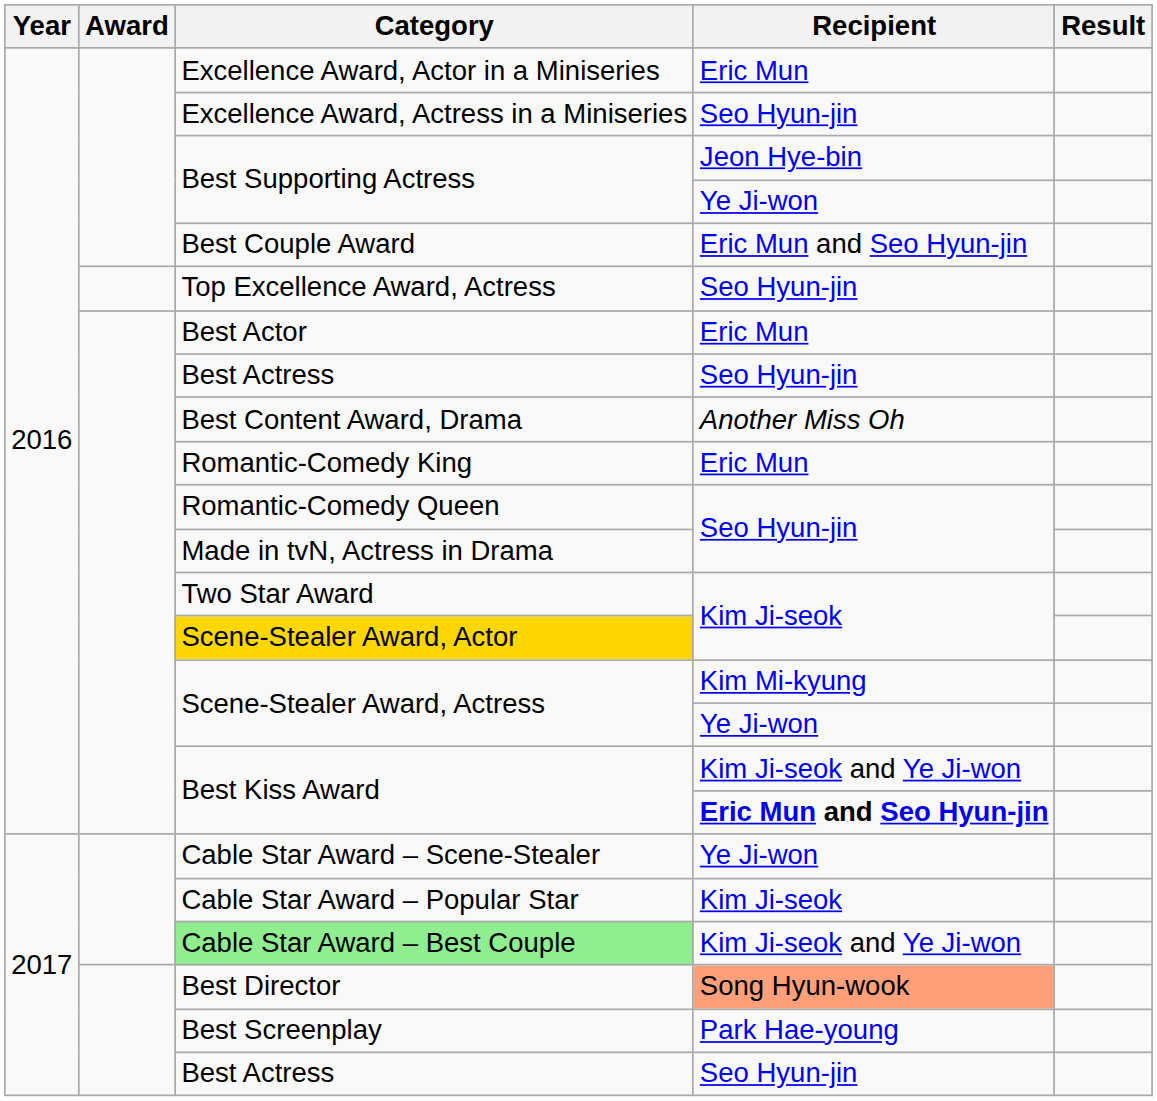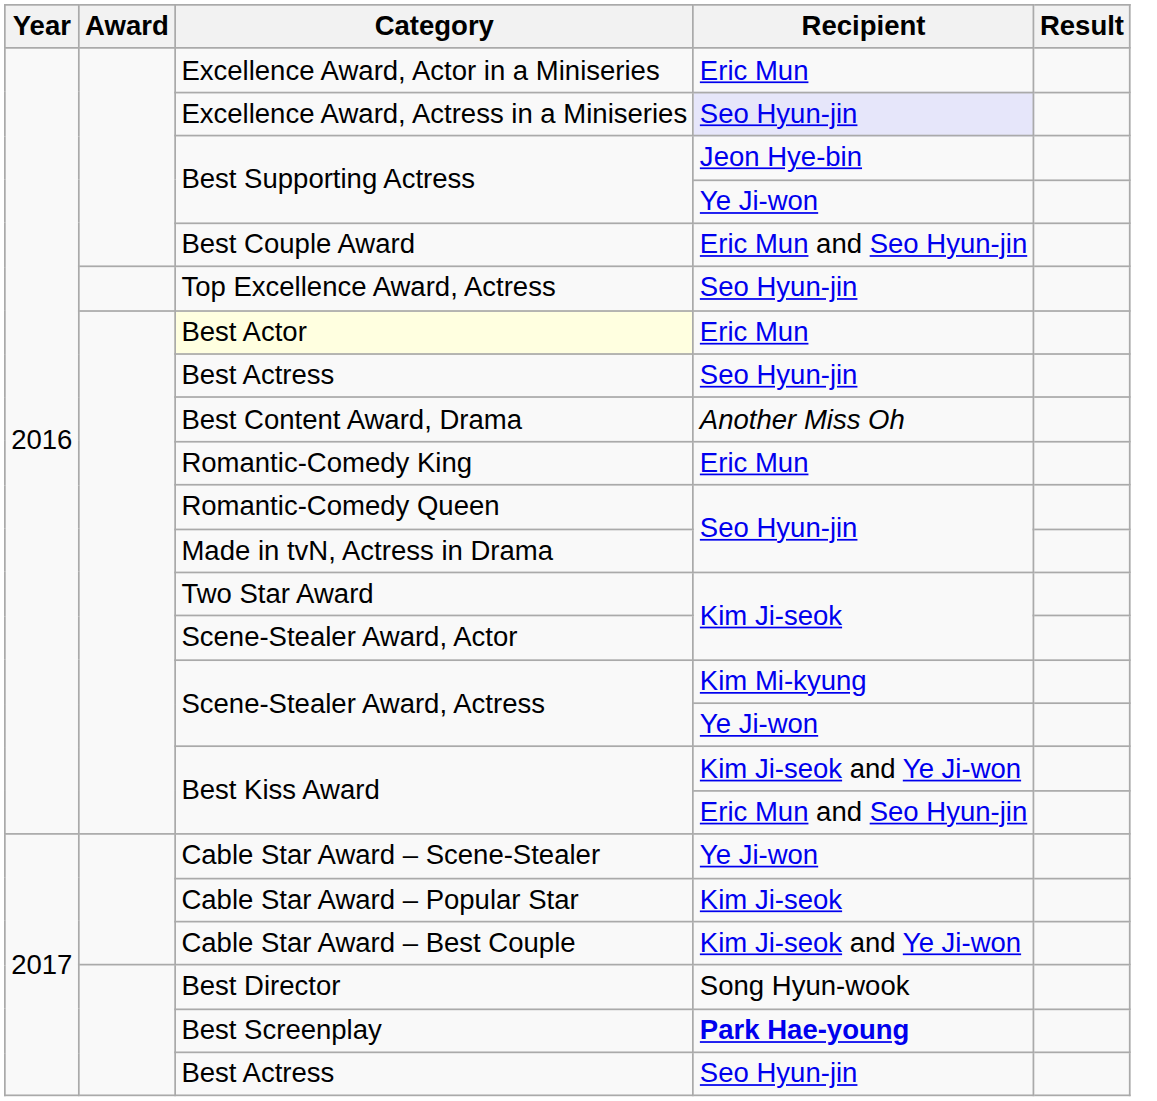Excellence Award, Actress in a Miniseries | Recipient: no background -> lavender background
Best Actor | Category: no background -> lightyellow background
Scene-Stealer Award, Actor | Category: gold background -> no background
Best Kiss Award / Eric Mun and Seo Hyun-jin | Recipient: bold -> normal
Cable Star Award – Best Couple | Category: lightgreen background -> no background
Best Director | Recipient: lightsalmon background -> no background
Best Screenplay | Recipient: normal -> bold
